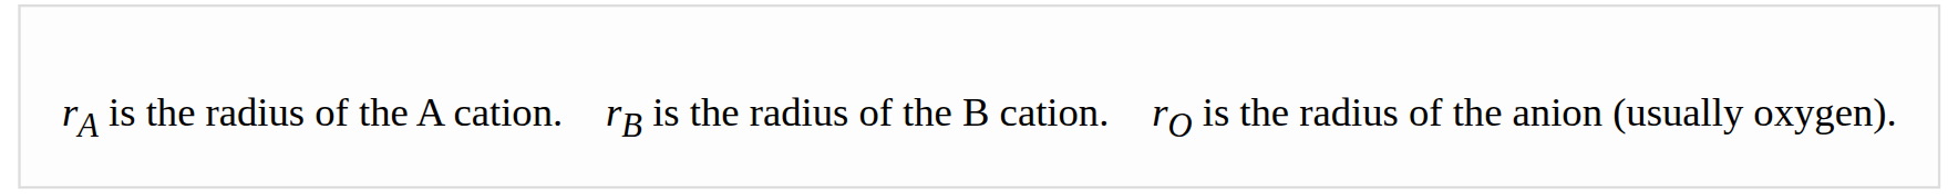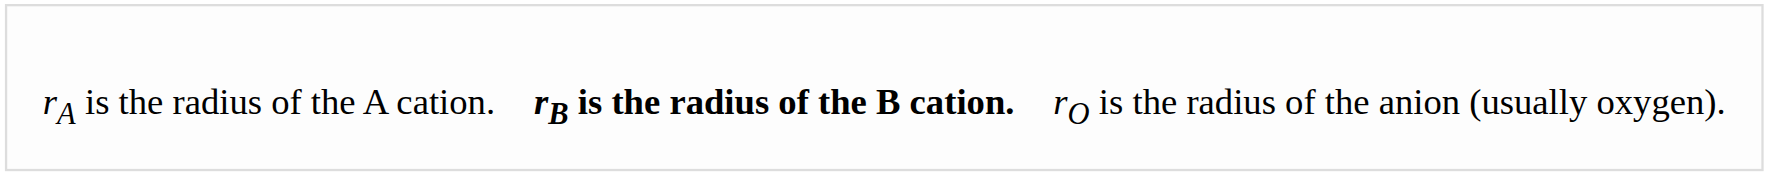rA is the radius of the A cation. | column 2: normal -> bold
